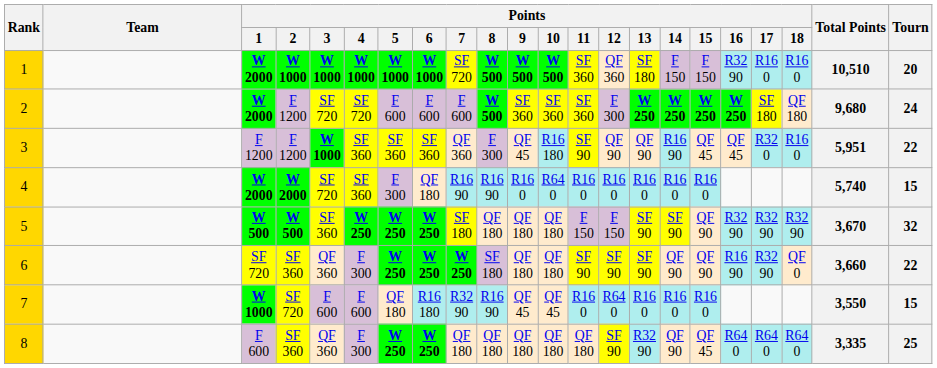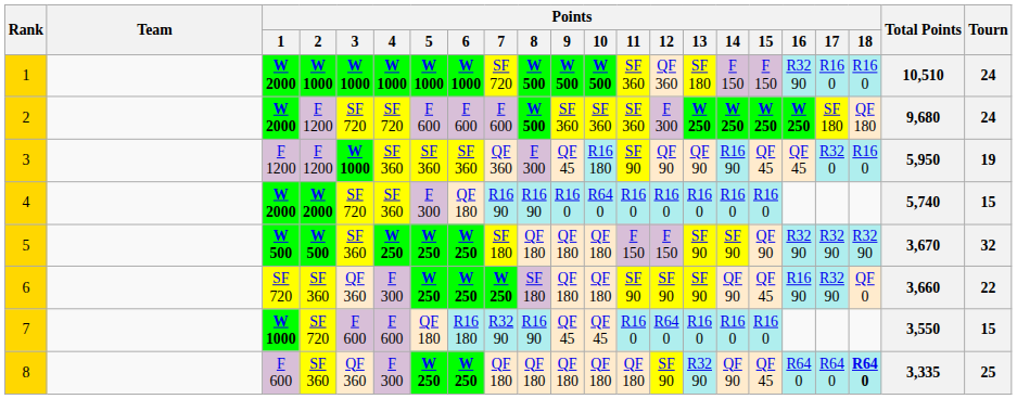row 3 | Tourn: 20 -> 24
row 5 | Total Points: 5,951 -> 5,950
row 5 | Tourn: 22 -> 19
row 8 | Points / 15: QF 90 -> QF 45
row 10 | Points / 18: normal -> bold
